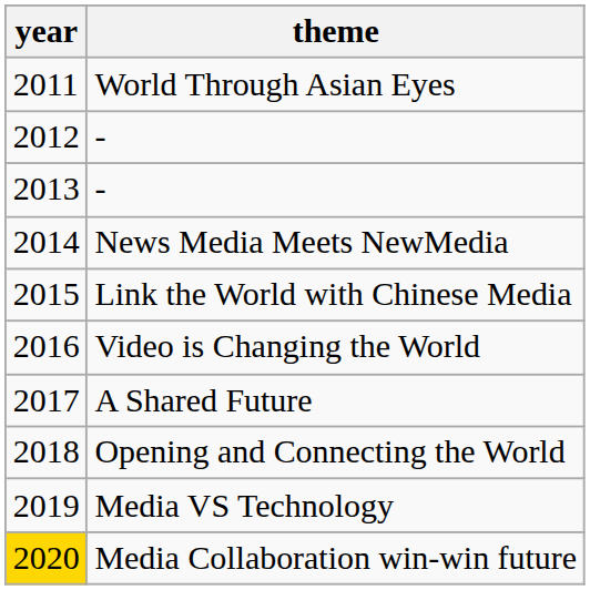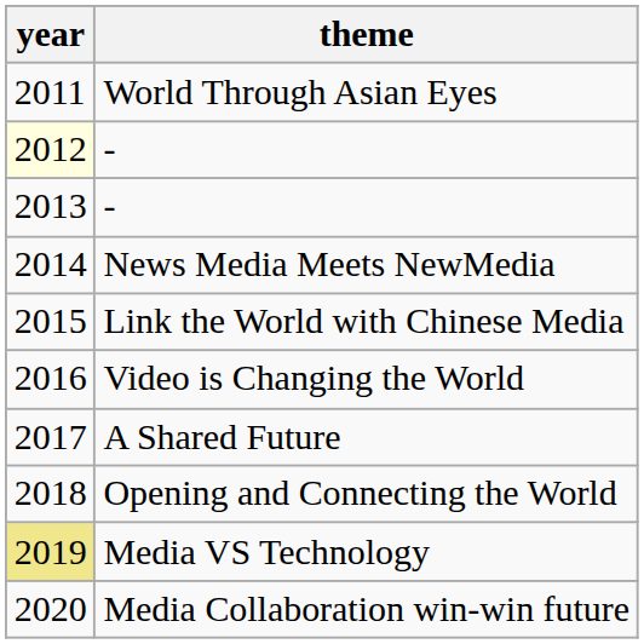row 3 | year: no background -> lightyellow background
row 10 | year: no background -> khaki background
row 11 | year: gold background -> no background
